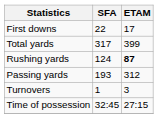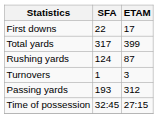Rushing yards | ETAM: bold -> normal
rows swapped: Passing yards <-> Turnovers
